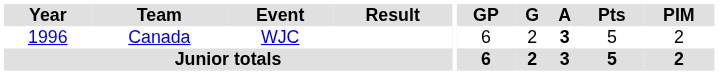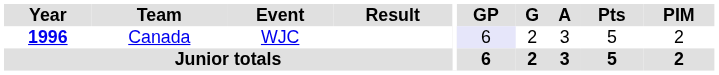Canada | Year: normal -> bold
Canada | GP: no background -> lavender background
Canada | A: bold -> normal
